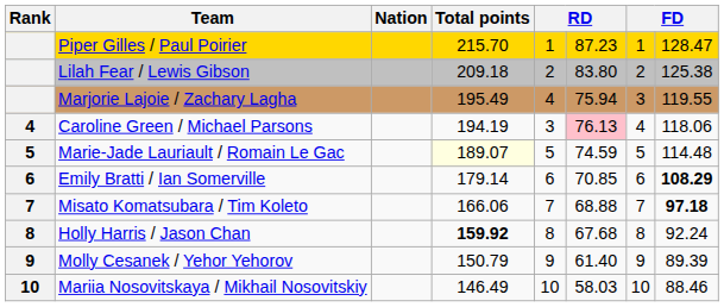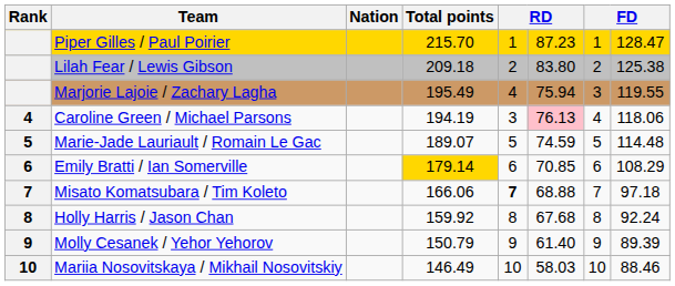Marie-Jade Lauriault / Romain Le Gac | Total points: lightyellow background -> no background
Emily Bratti / Ian Somerville | Total points: no background -> gold background
Emily Bratti / Ian Somerville | column 8: bold -> normal
Misato Komatsubara / Tim Koleto | column 5: normal -> bold
Misato Komatsubara / Tim Koleto | column 8: bold -> normal
Holly Harris / Jason Chan | Total points: bold -> normal
